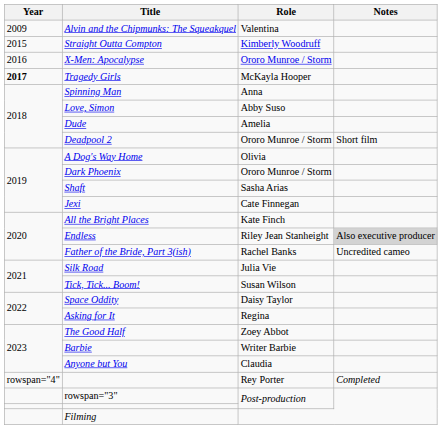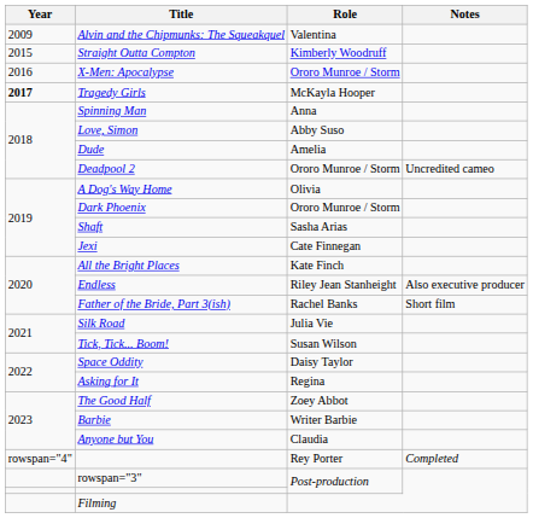Deadpool 2 | Notes: Short film -> Uncredited cameo
Endless | Notes: lightgrey background -> no background
Father of the Bride, Part 3(ish) | Notes: Uncredited cameo -> Short film
